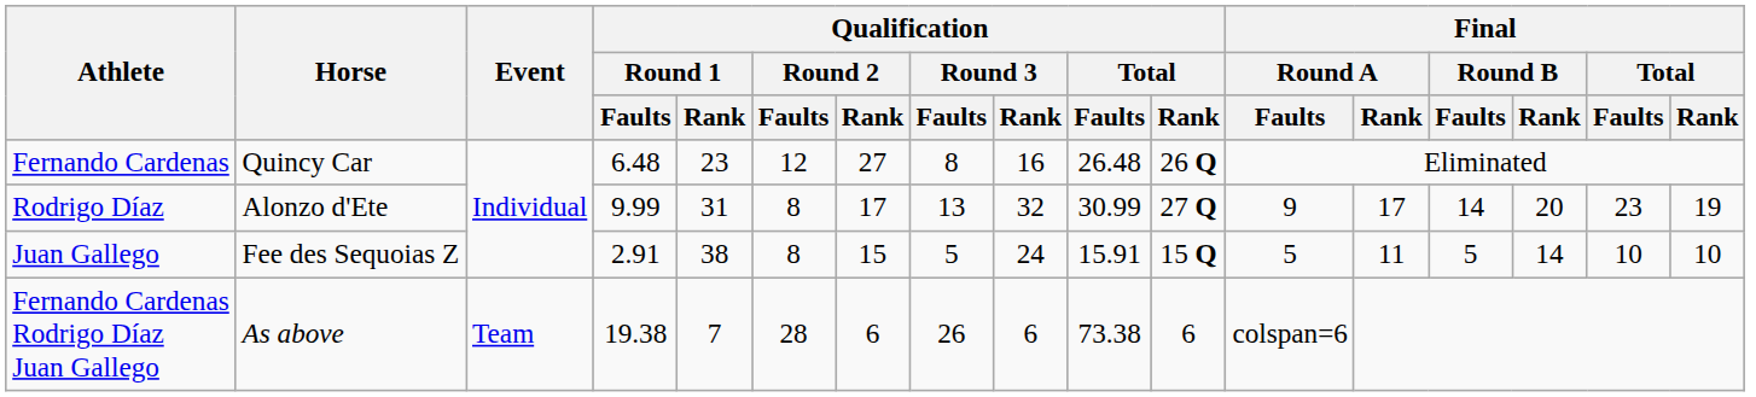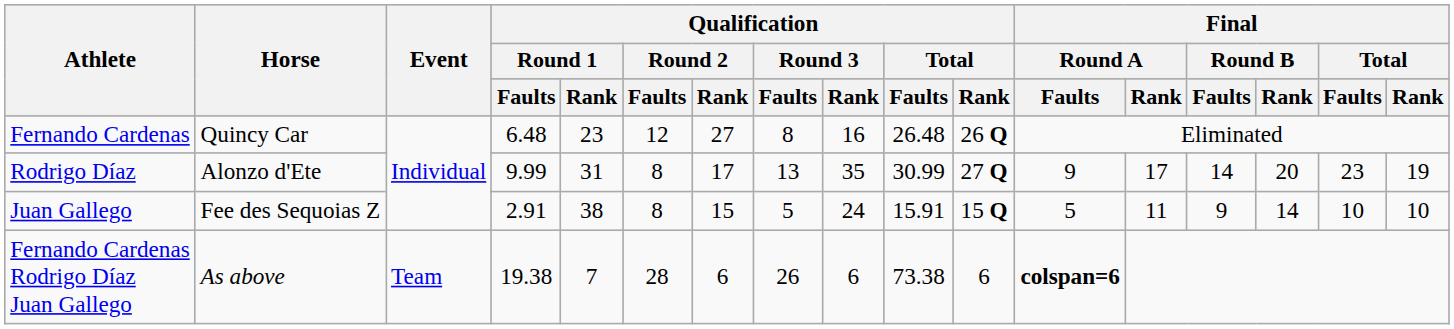Rodrigo Díaz | Qualification / Round 3 / Rank: 32 -> 35
Juan Gallego | Final / Round B / Faults: 5 -> 9
Fernando Cardenas Rodrigo Díaz Juan Gallego | Final / Round A / Faults: normal -> bold
